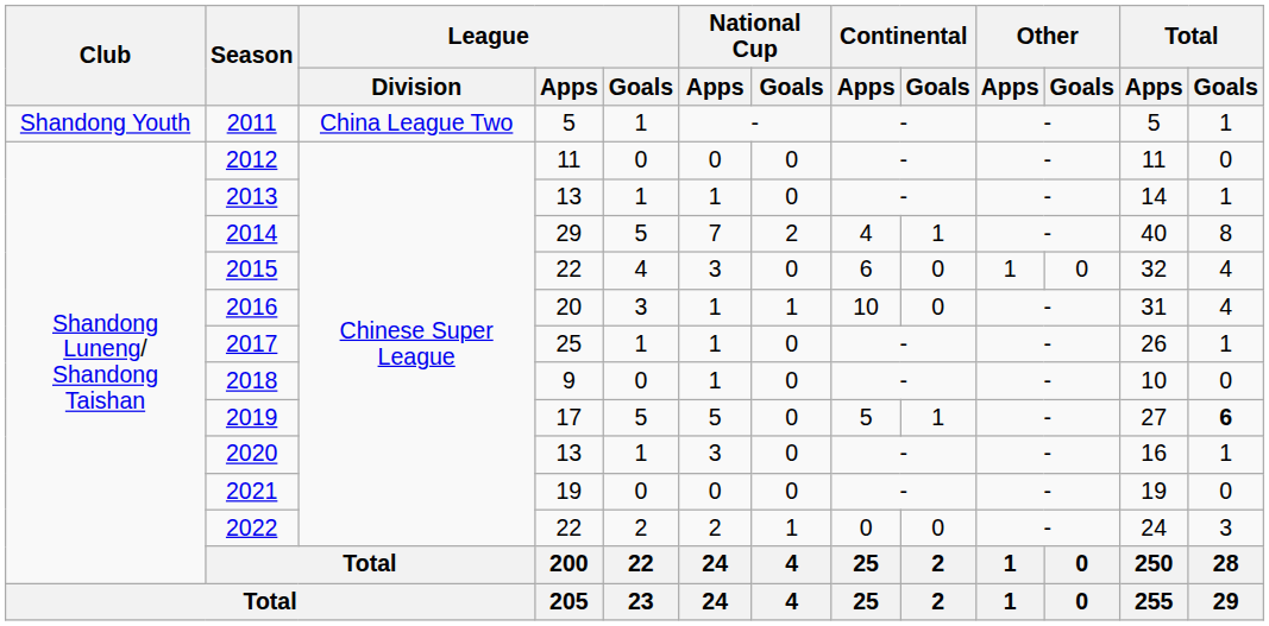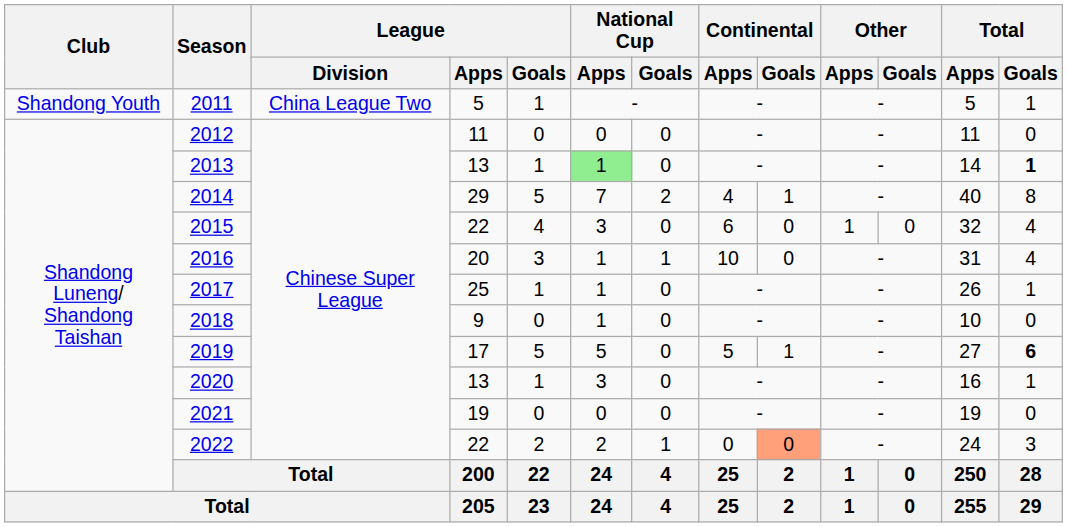2013 | National Cup / Apps: no background -> lightgreen background
2013 | Total / Goals: normal -> bold
2022 | Continental / Goals: no background -> lightsalmon background
